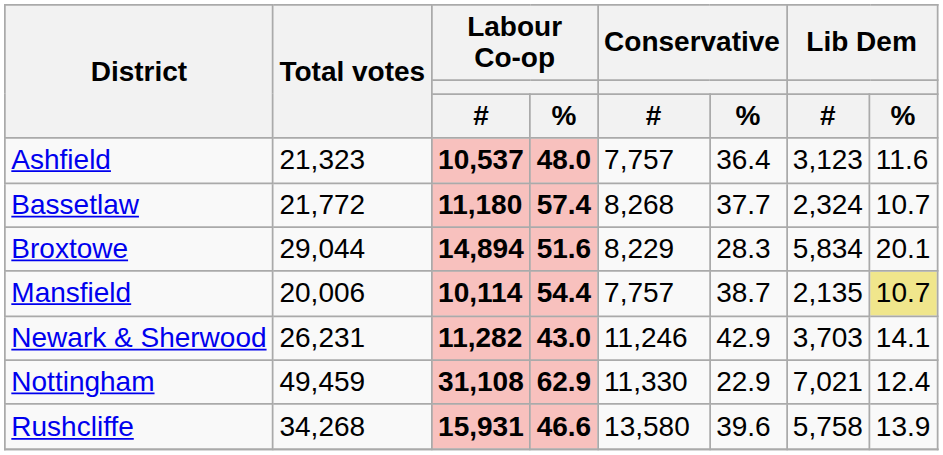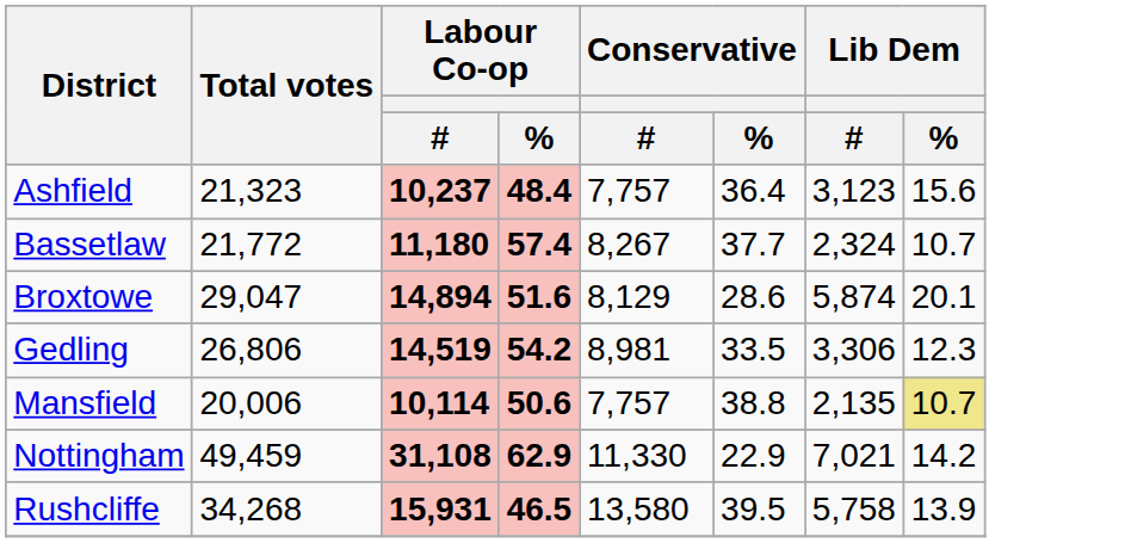Ashfield | Labour Co-op / #: 10,537 -> 10,237
Ashfield | Labour Co-op / %: 48.0 -> 48.4
Ashfield | Lib Dem / %: 11.6 -> 15.6
Bassetlaw | Conservative / #: 8,268 -> 8,267
Broxtowe | Total votes: 29,044 -> 29,047
Broxtowe | Conservative / #: 8,229 -> 8,129
Broxtowe | Conservative / %: 28.3 -> 28.6
Broxtowe | Lib Dem / #: 5,834 -> 5,874
+ row: Gedling | 26,806 | 14,519 | 54.2 | 8,981 | 33.5 | 3,306 | 12.3
Mansfield | Labour Co-op / %: 54.4 -> 50.6
Mansfield | Conservative / %: 38.7 -> 38.8
- row: Newark & Sherwood | 26,231 | 11,282 | 43.0 | 11,246 | 42.9 | 3,703 | 14.1
Nottingham | Lib Dem / %: 12.4 -> 14.2
Rushcliffe | Labour Co-op / %: 46.6 -> 46.5
Rushcliffe | Conservative / %: 39.6 -> 39.5
